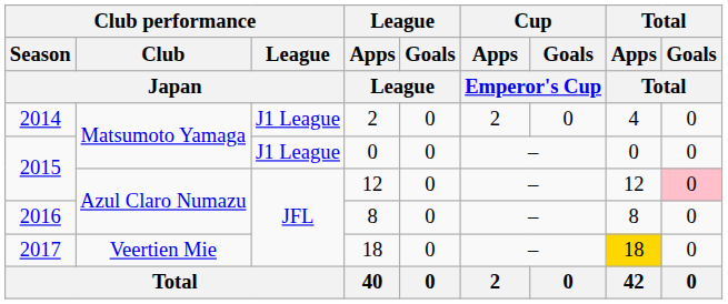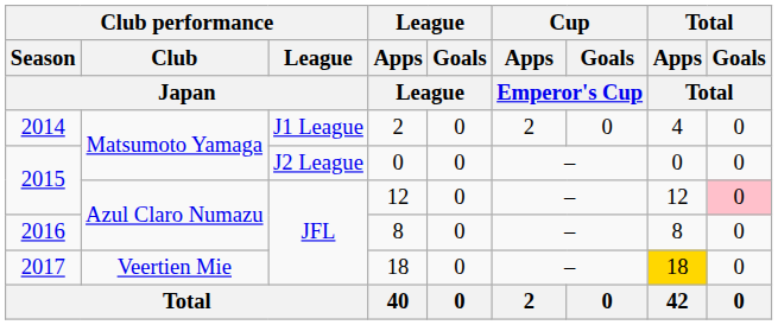row 5 | Club performance / League / Japan: J1 League -> J2 League
